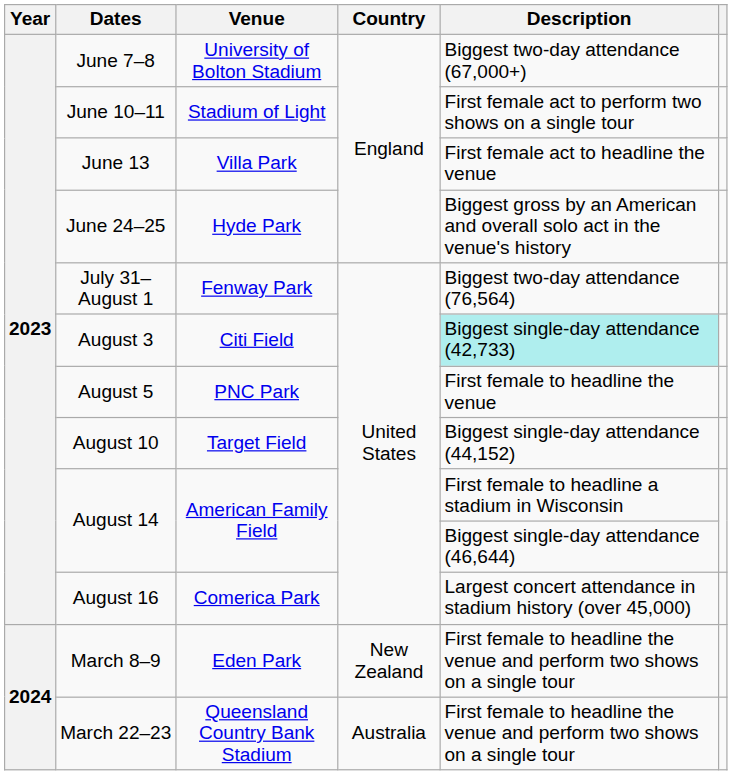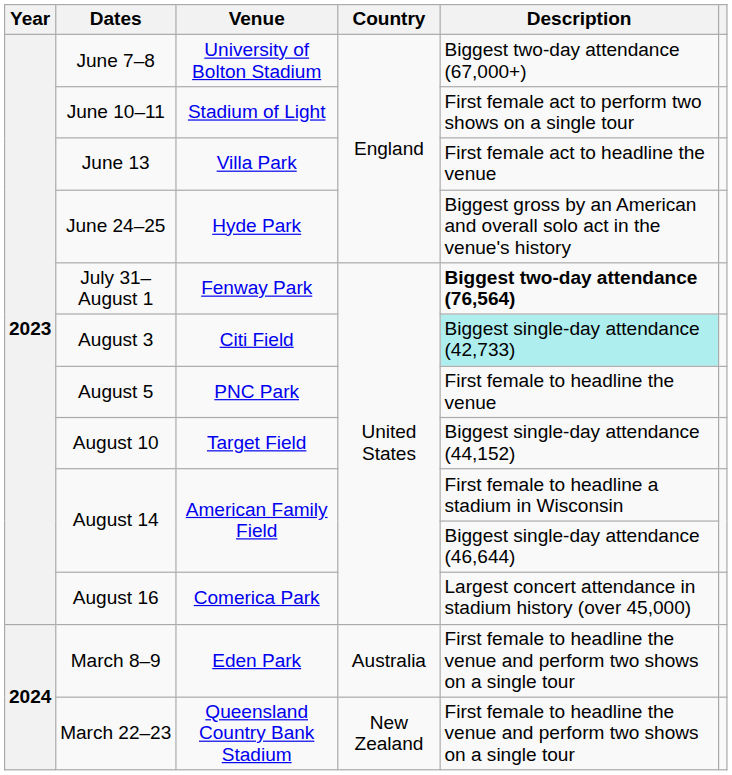July 31–August 1 | Description: normal -> bold
March 8–9 | Country: New Zealand -> Australia
March 22–23 | Country: Australia -> New Zealand
